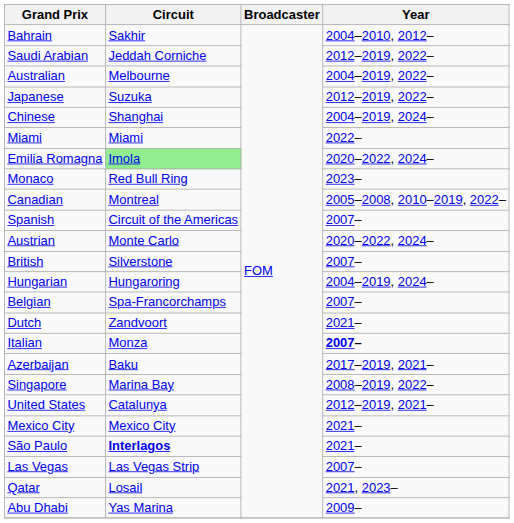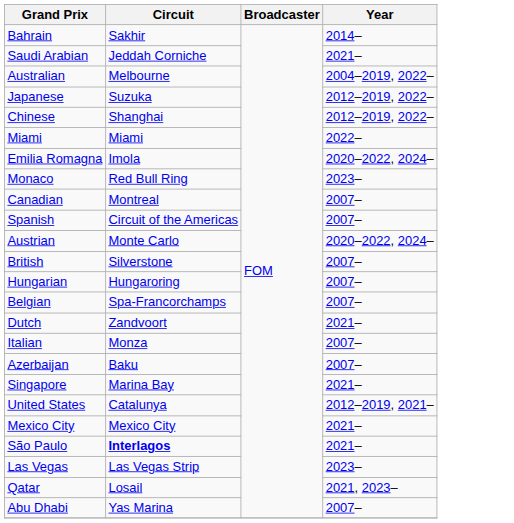Bahrain | Year: 2004–2010, 2012– -> 2014–
Saudi Arabian | Year: 2012–2019, 2022– -> 2021–
Chinese | Year: 2004–2019, 2024– -> 2012–2019, 2022–
Emilia Romagna | Circuit: lightgreen background -> no background
Canadian | Year: 2005–2008, 2010–2019, 2022– -> 2007–
Hungarian | Year: 2004–2019, 2024– -> 2007–
Italian | Year: bold -> normal
Azerbaijan | Year: 2017–2019, 2021– -> 2007–
Singapore | Year: 2008–2019, 2022– -> 2021–
Las Vegas | Year: 2007– -> 2023–
Abu Dhabi | Year: 2009– -> 2007–
